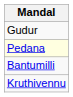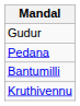row 3 | column 1: lightyellow background -> no background
